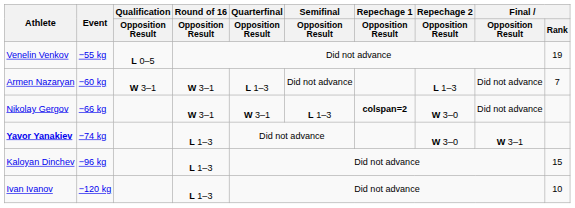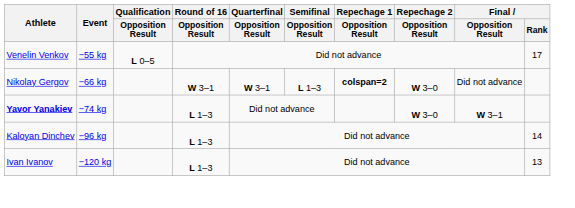Venelin Venkov | Final / Rank: 19 -> 17
- row: Armen Nazaryan | −60 kg | W 3–1 | W 3–1 | L 1–3 | Did not advance | L 1–3 | Did not advance | 7
Kaloyan Dinchev | Final / Rank: 15 -> 14
Ivan Ivanov | Final / Rank: 10 -> 13
